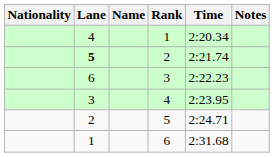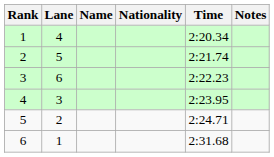columns swapped: Rank <-> Nationality
row 3 | Lane: bold -> normal
